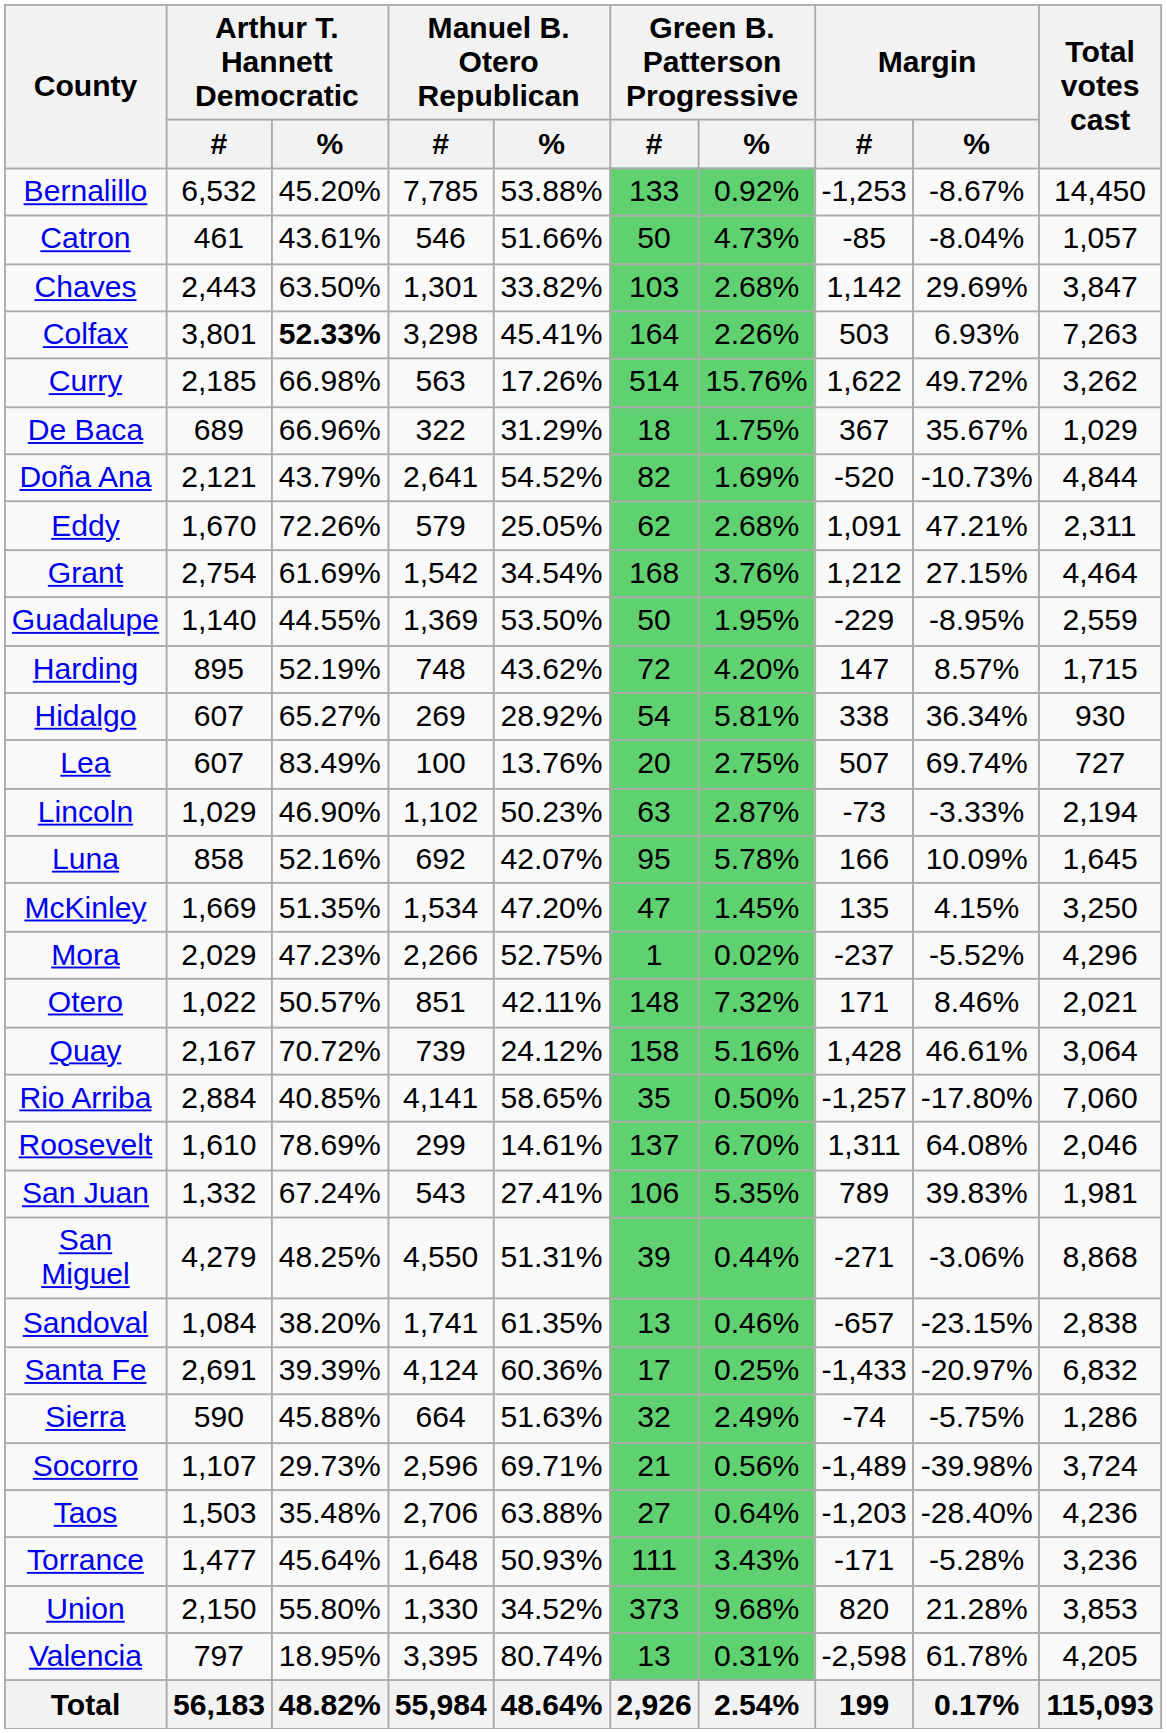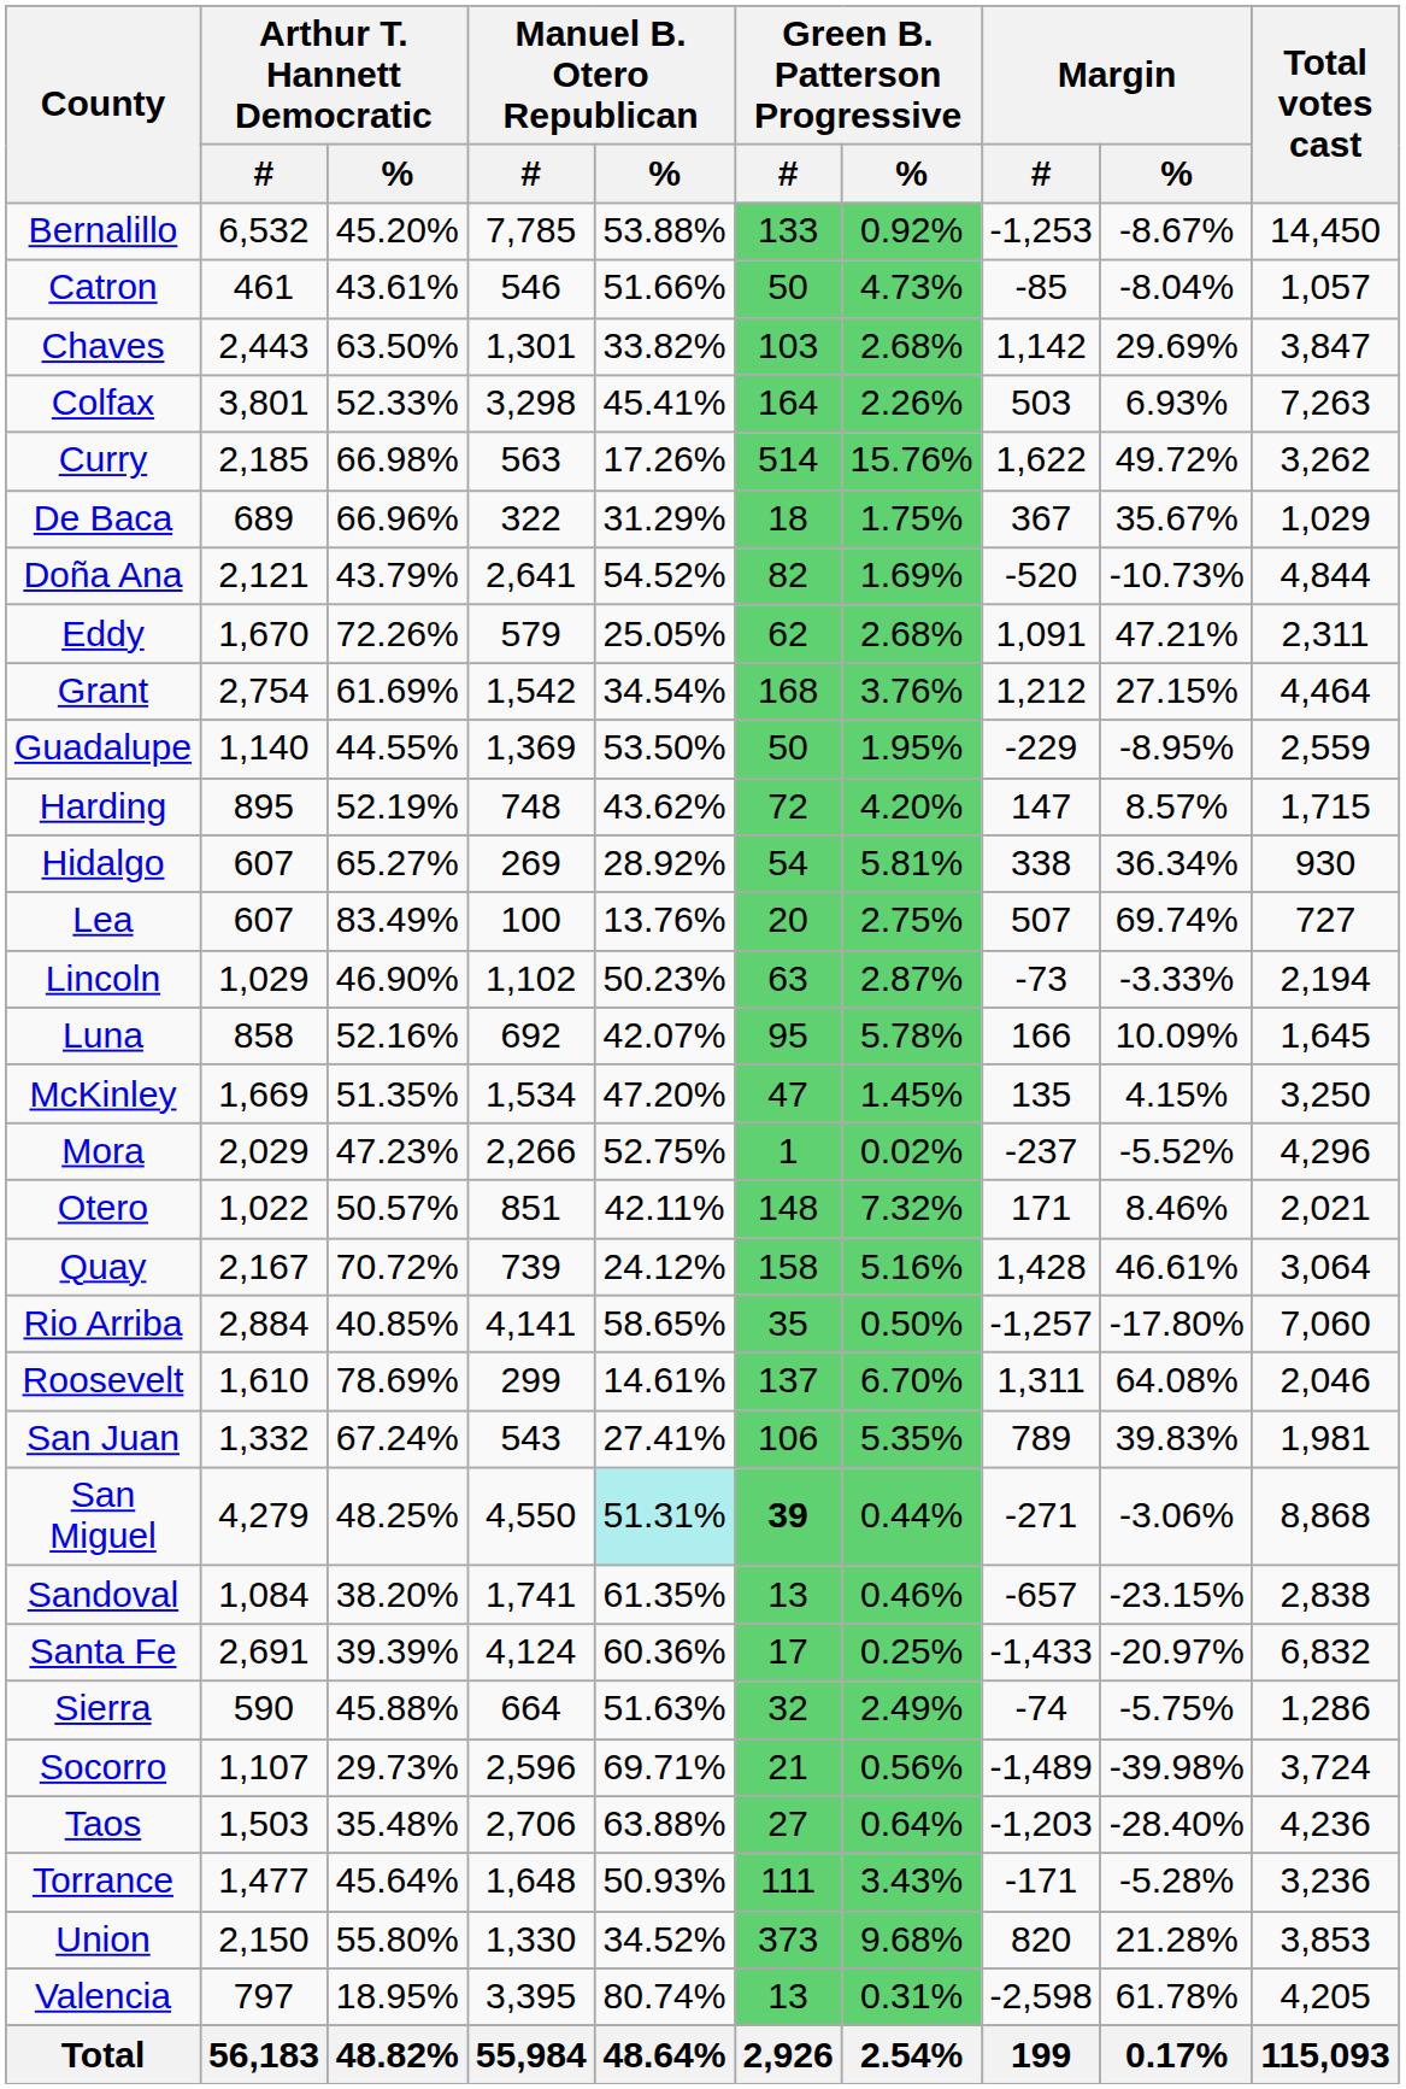Colfax | Arthur T. Hannett Democratic / %: bold -> normal
San Miguel | Manuel B. Otero Republican / %: no background -> paleturquoise background
San Miguel | Green B. Patterson Progressive / #: normal -> bold
